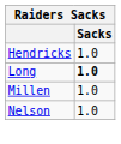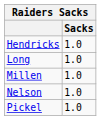Long | Sacks: bold -> normal
+ row: Pickel | 1.0
